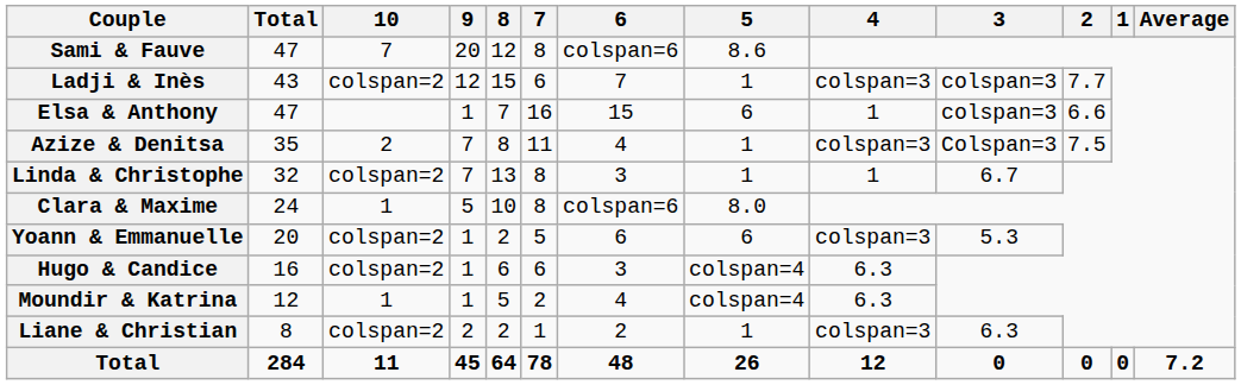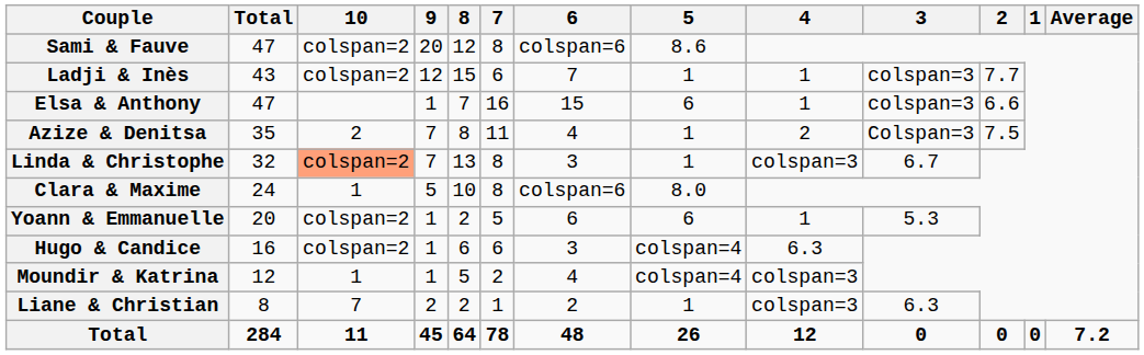Sami & Fauve | 10: 7 -> colspan=2
Ladji & Inès | 4: colspan=3 -> 1
Azize & Denitsa | 4: colspan=3 -> 2
Linda & Christophe | 10: no background -> lightsalmon background
Linda & Christophe | 4: 1 -> colspan=3
Yoann & Emmanuelle | 4: colspan=3 -> 1
Moundir & Katrina | 4: 6.3 -> colspan=3
Liane & Christian | 10: colspan=2 -> 7
